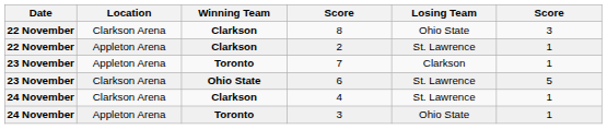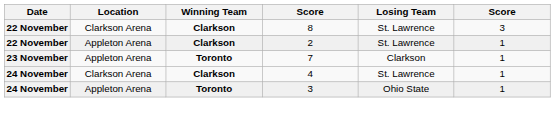8 | Losing Team: Ohio State -> St. Lawrence
- row: 23 November | Clarkson Arena | Ohio State | 6 | St. Lawrence | 5
